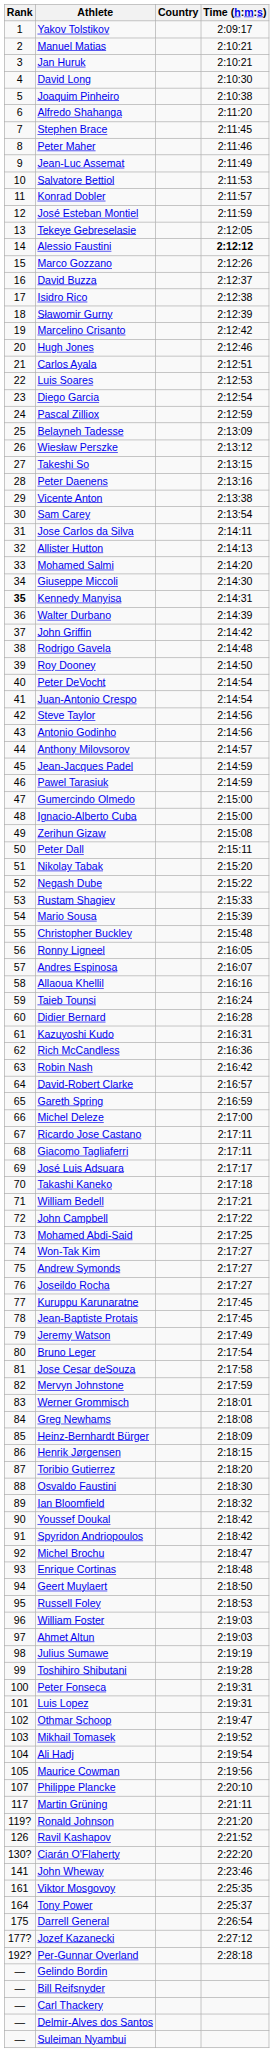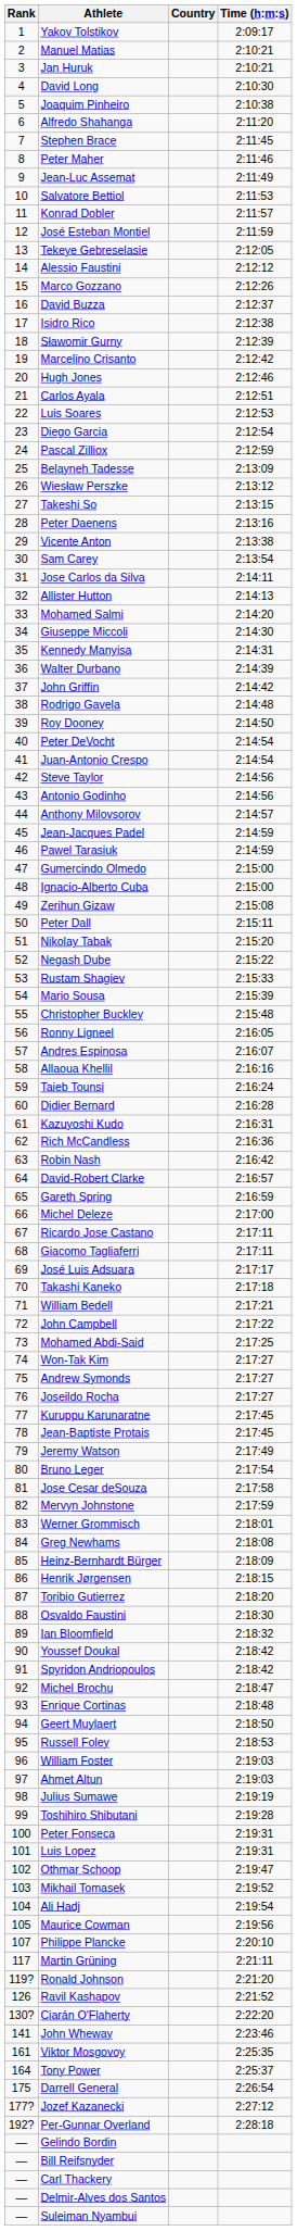Alessio Faustini | Time (h:m:s): bold -> normal
Kennedy Manyisa | Rank: bold -> normal
